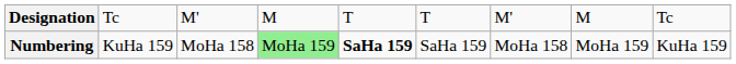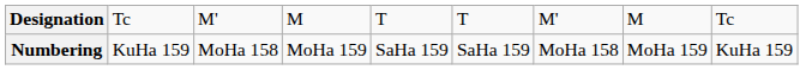Numbering | column 4: lightgreen background -> no background
Numbering | column 5: bold -> normal
